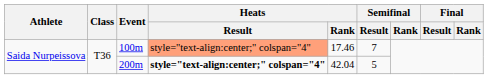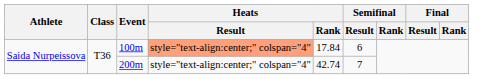100m | Heats / Rank: 17.46 -> 17.84
100m | Semifinal / Result: 7 -> 6
200m | Heats / Result: bold -> normal
200m | Heats / Rank: 42.04 -> 42.74
200m | Semifinal / Result: 5 -> 7
